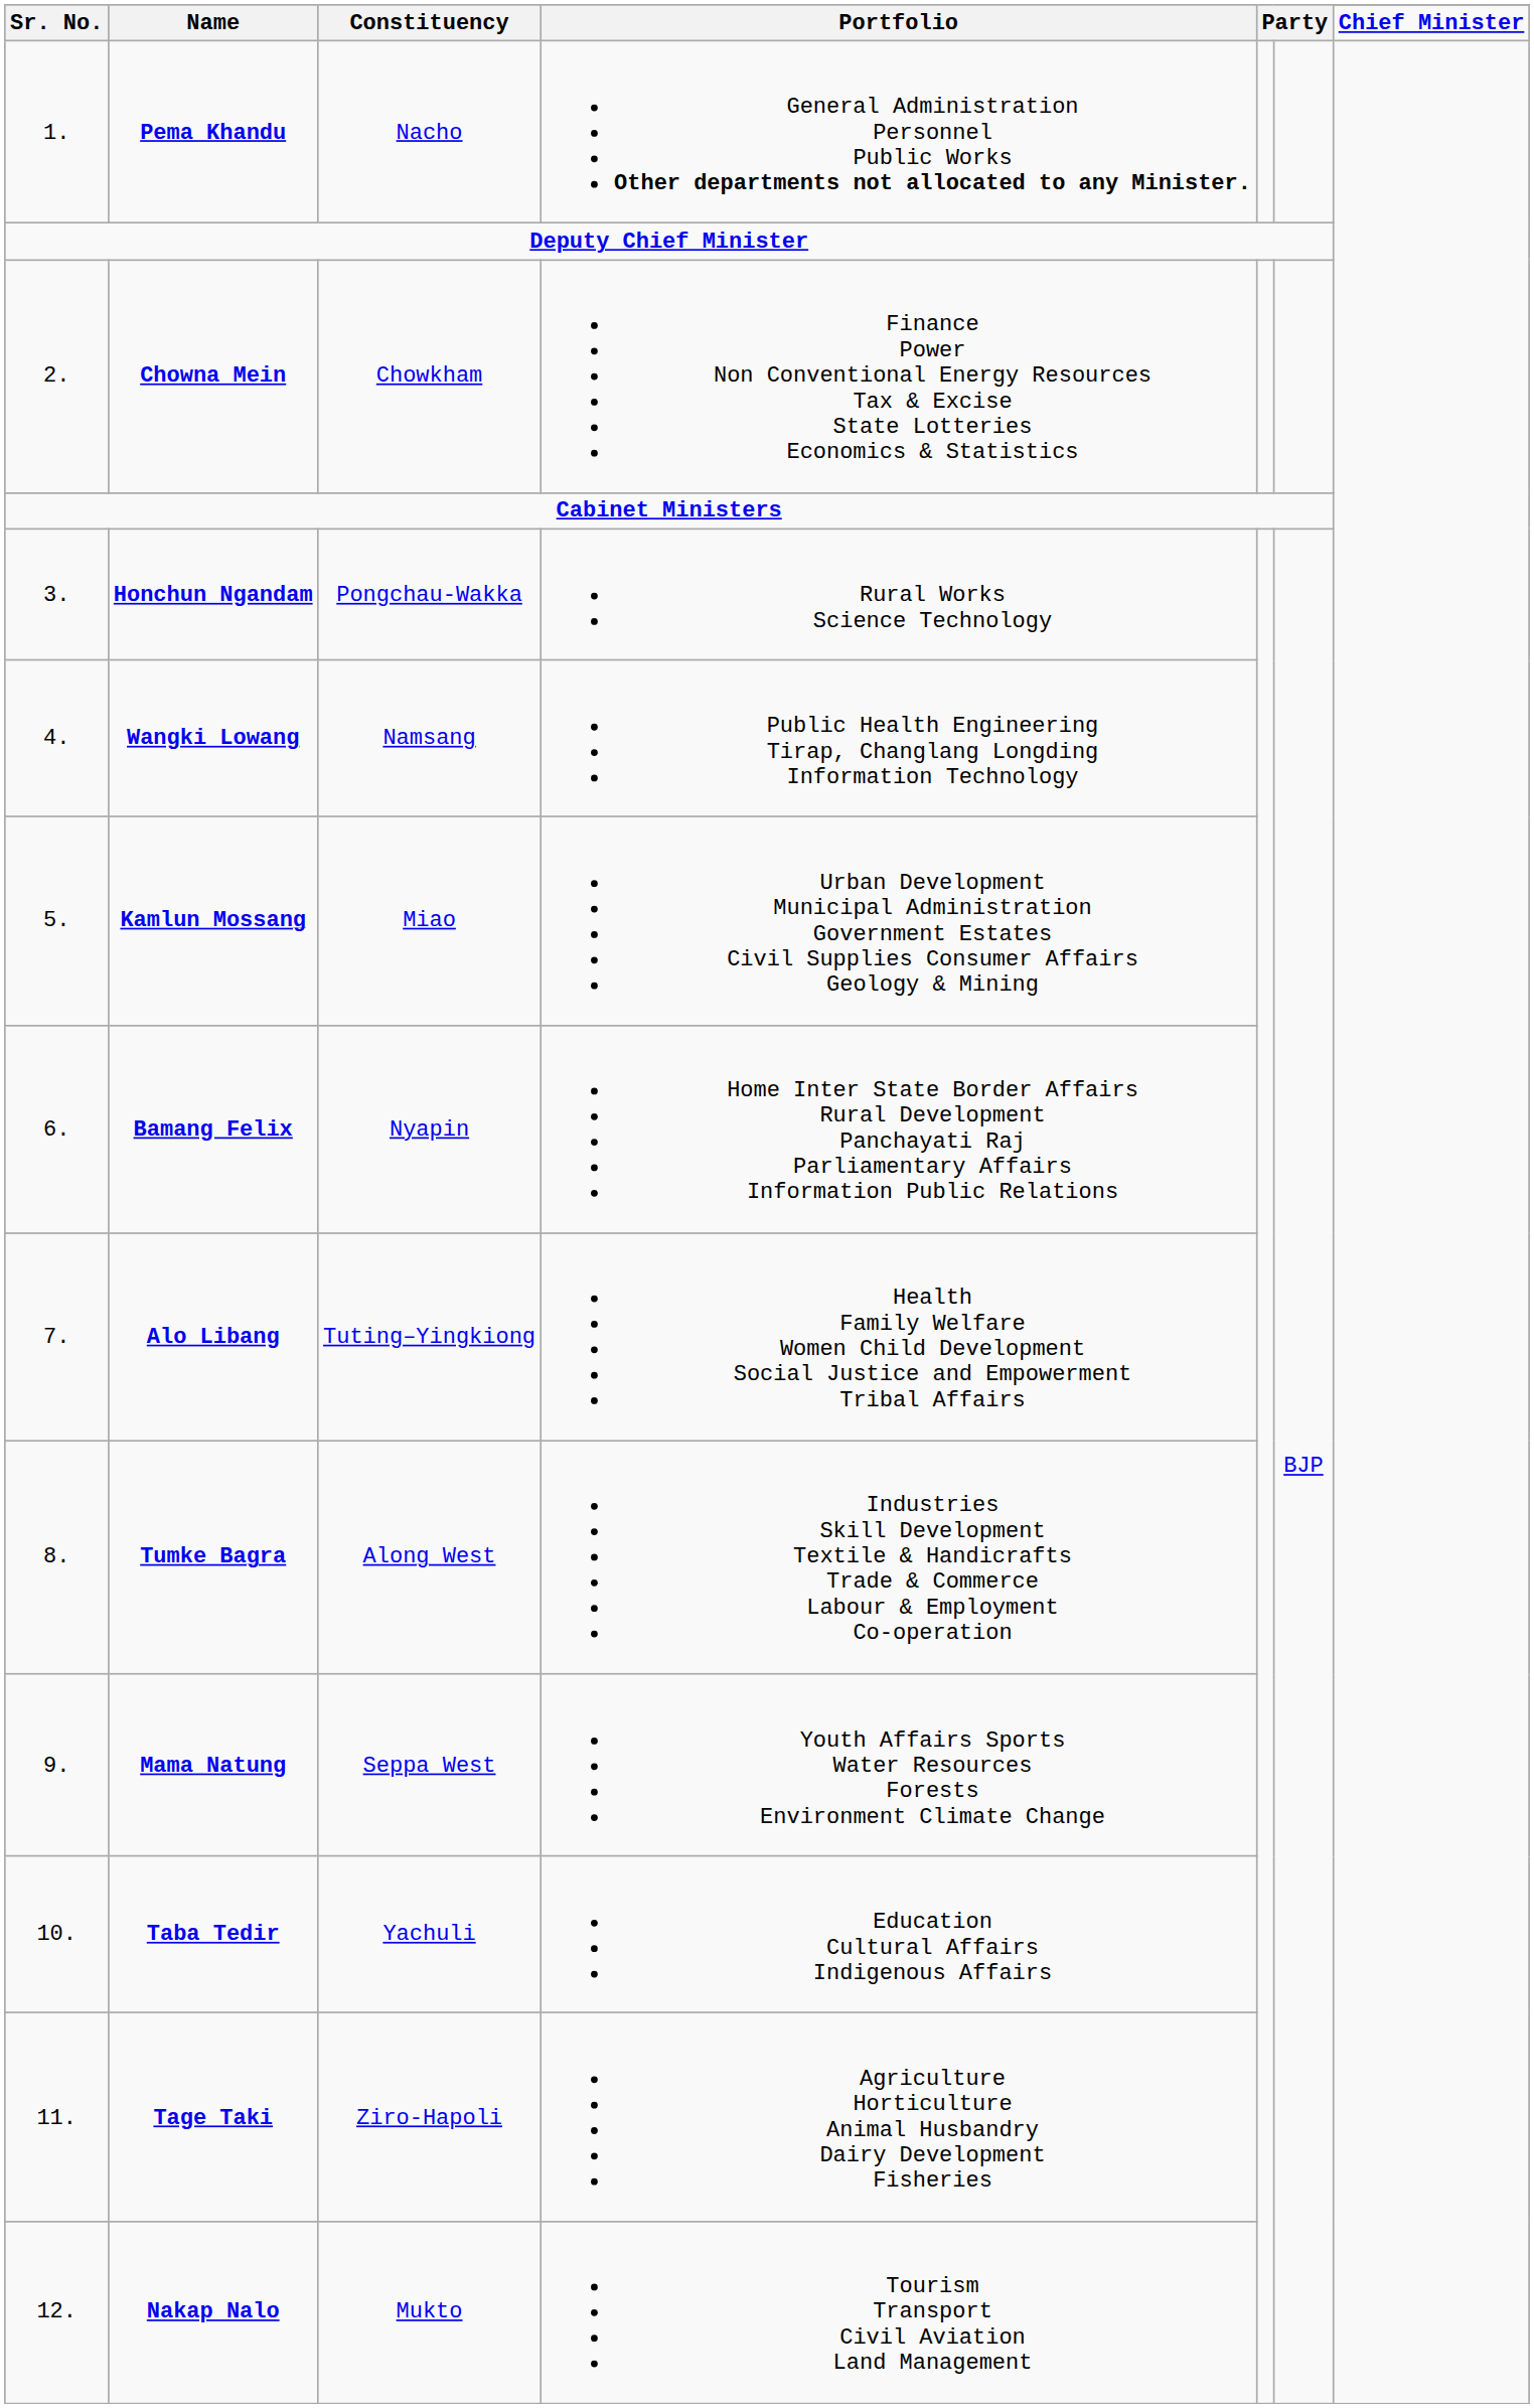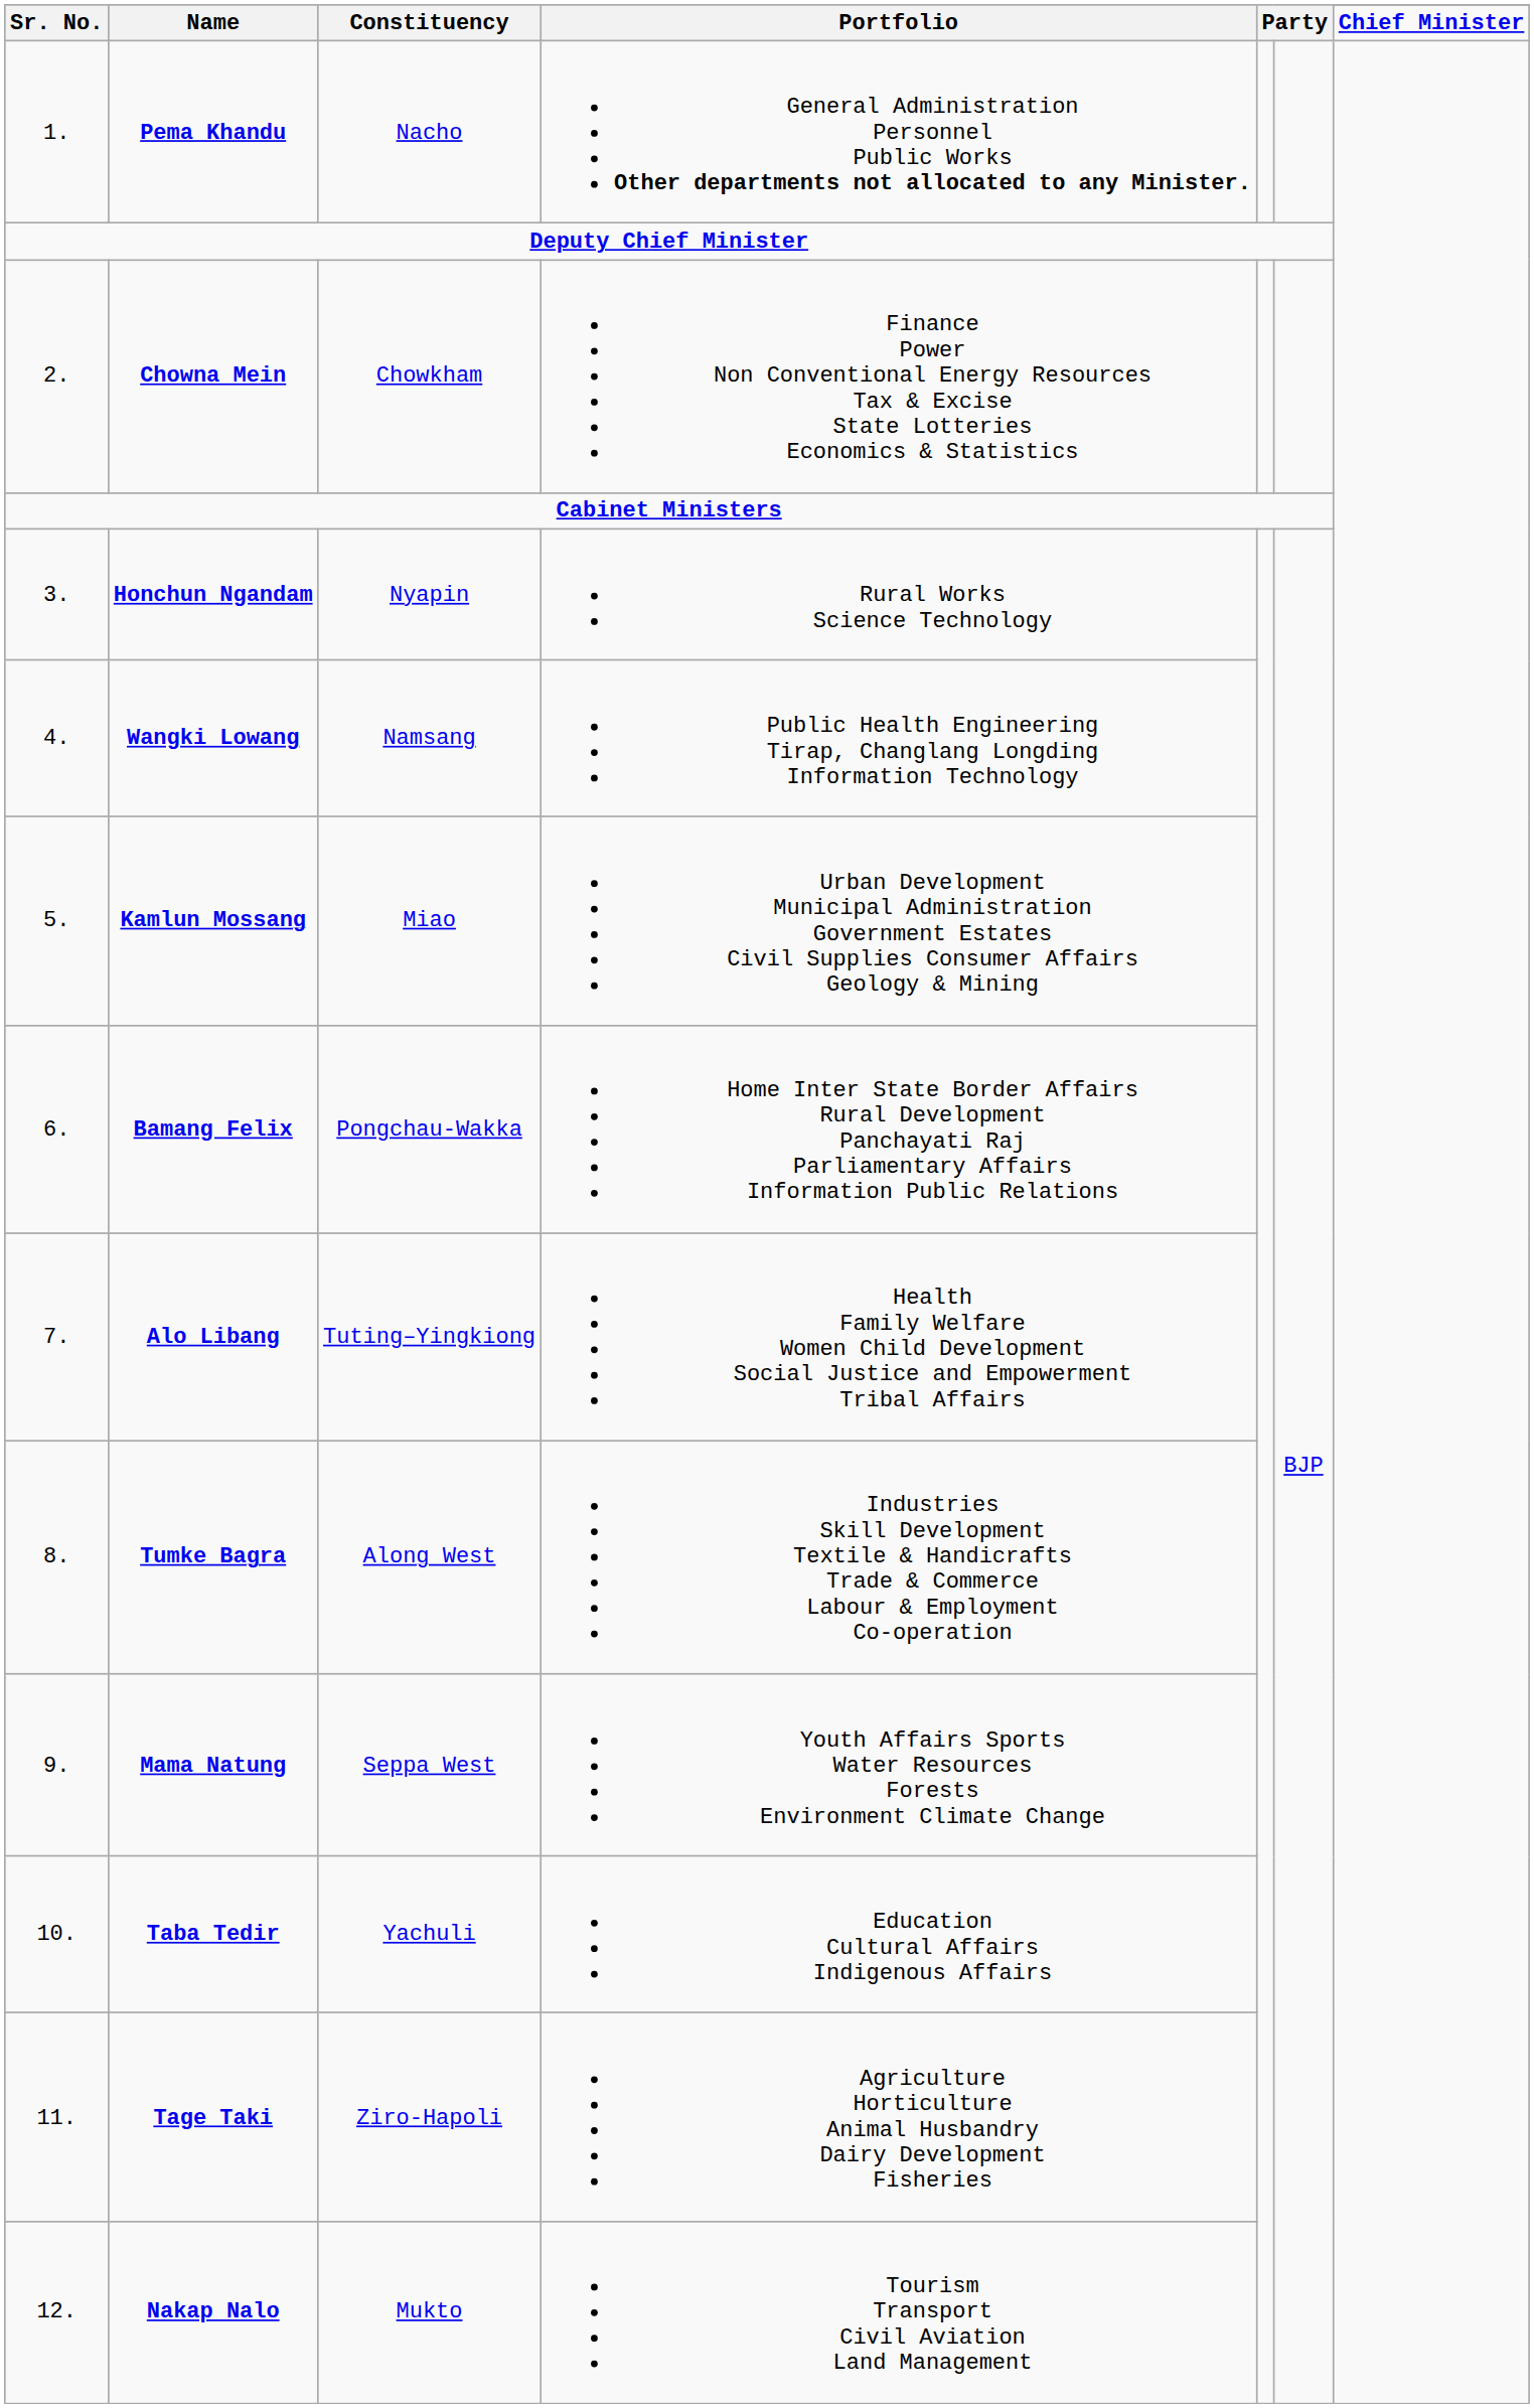Honchun Ngandam | Constituency: Pongchau-Wakka -> Nyapin
Bamang Felix | Constituency: Nyapin -> Pongchau-Wakka
